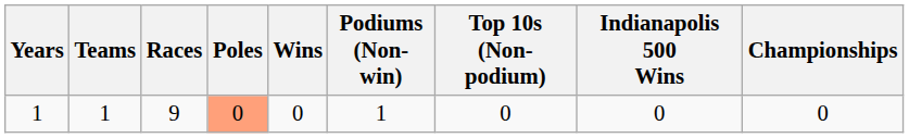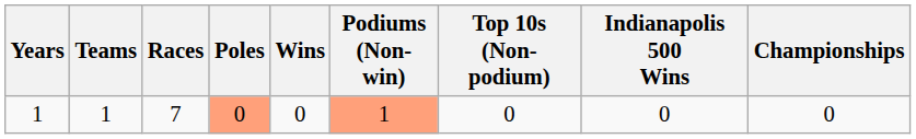row 2 | Races: 9 -> 7
row 2 | Podiums (Non-win): no background -> lightsalmon background
